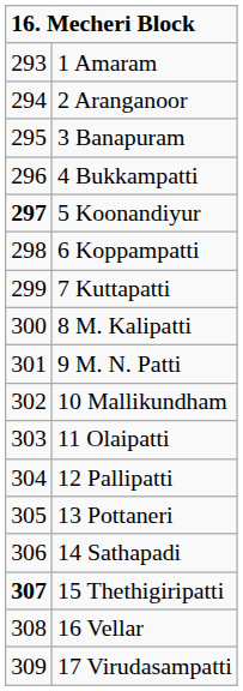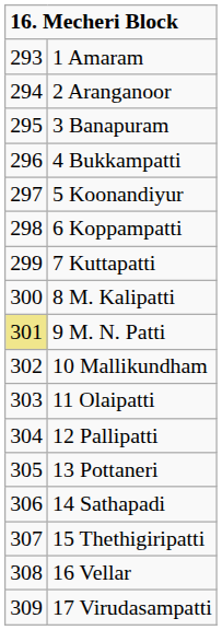5 Koonandiyur | column 1: bold -> normal
9 M. N. Patti | column 1: no background -> khaki background
15 Thethigiripatti | column 1: bold -> normal
